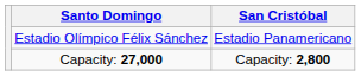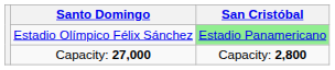Estadio Olímpico Félix Sánchez | San Cristóbal: no background -> lightgreen background
